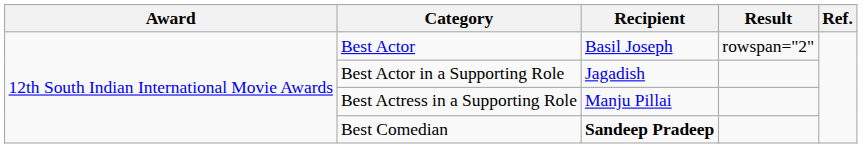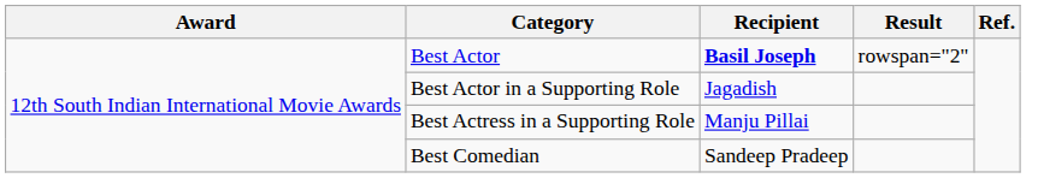Best Actor | Recipient: normal -> bold
Best Comedian | Recipient: bold -> normal
